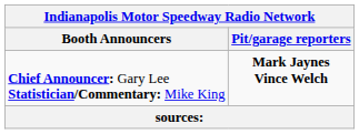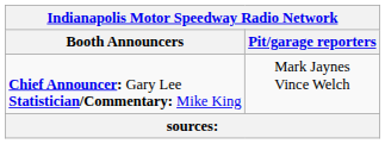Chief Announcer: Gary Lee Statistician/Commentary: Mike King | Pit/garage reporters: bold -> normal
